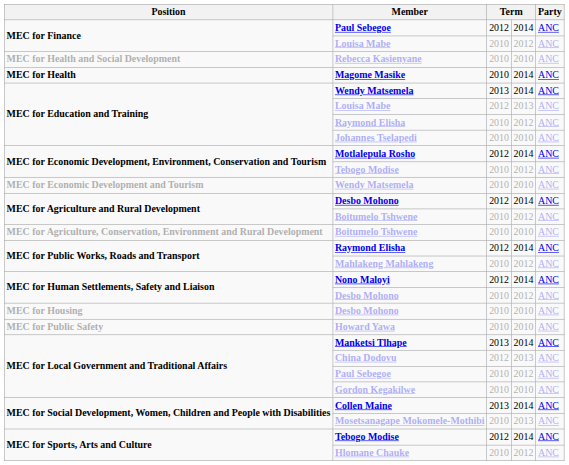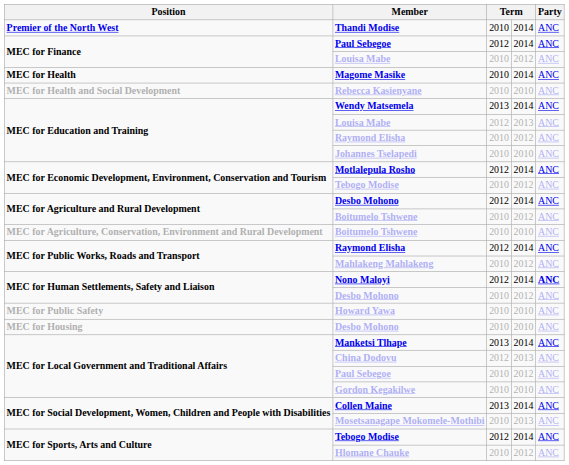+ row: Premier of the North West | Thandi Modise | 2010 | 2014 | ANC
rows swapped: Magome Masike <-> Rebecca Kasienyane
- row: MEC for Economic Development and Tourism | Wendy Matsemela | 2010 | 2010 | ANC
Nono Maloyi | Party: normal -> bold
rows swapped: MEC for Housing / Desbo Mohono <-> Howard Yawa
